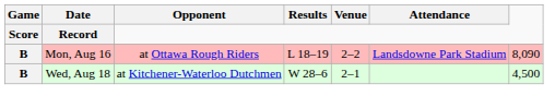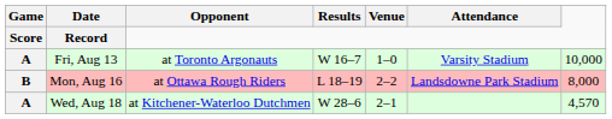+ row: A | Fri, Aug 13 | at Toronto Argonauts | W 16–7 | 1–0 | Varsity Stadium | 10,000
Mon, Aug 16 | column 7: 8,090 -> 8,000
Wed, Aug 18 | Game / Score: B -> A
Wed, Aug 18 | column 7: 4,500 -> 4,570
